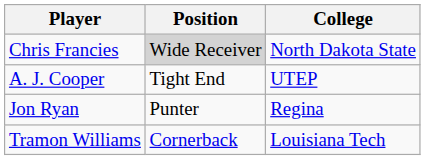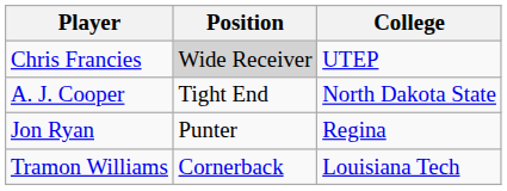Chris Francies | College: North Dakota State -> UTEP
A. J. Cooper | College: UTEP -> North Dakota State
